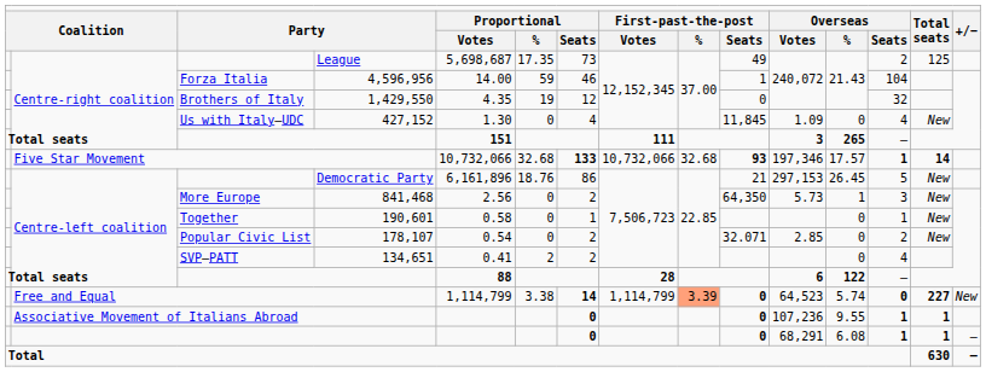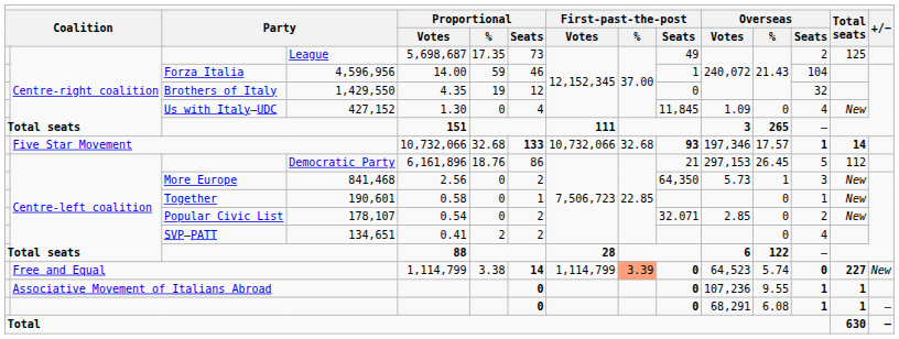Democratic Party | column 14: New -> 112
